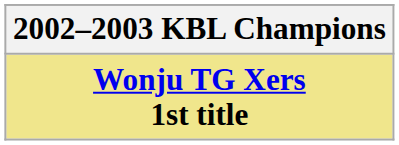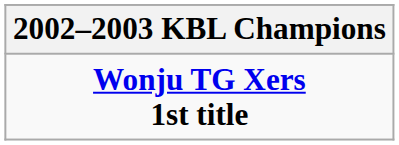row 2 | column 1: khaki background -> no background
